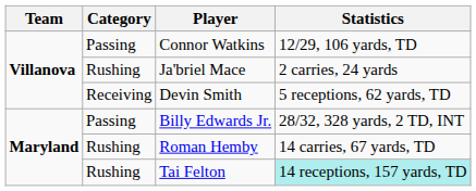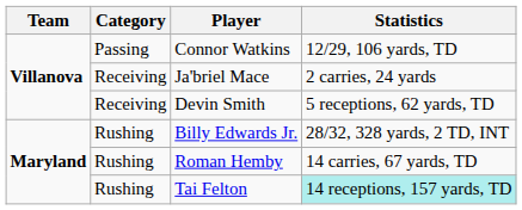Ja'briel Mace | Category: Rushing -> Receiving
Billy Edwards Jr. | Category: Passing -> Rushing
